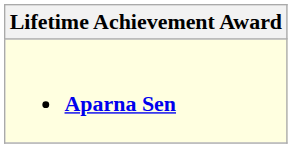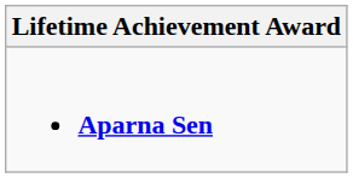Aparna Sen | column 1: lightyellow background -> no background
